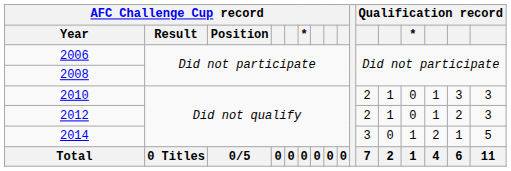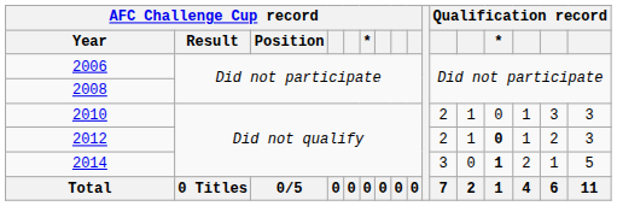2012 | Qualification record / *: normal -> bold
2014 | Qualification record / *: normal -> bold
